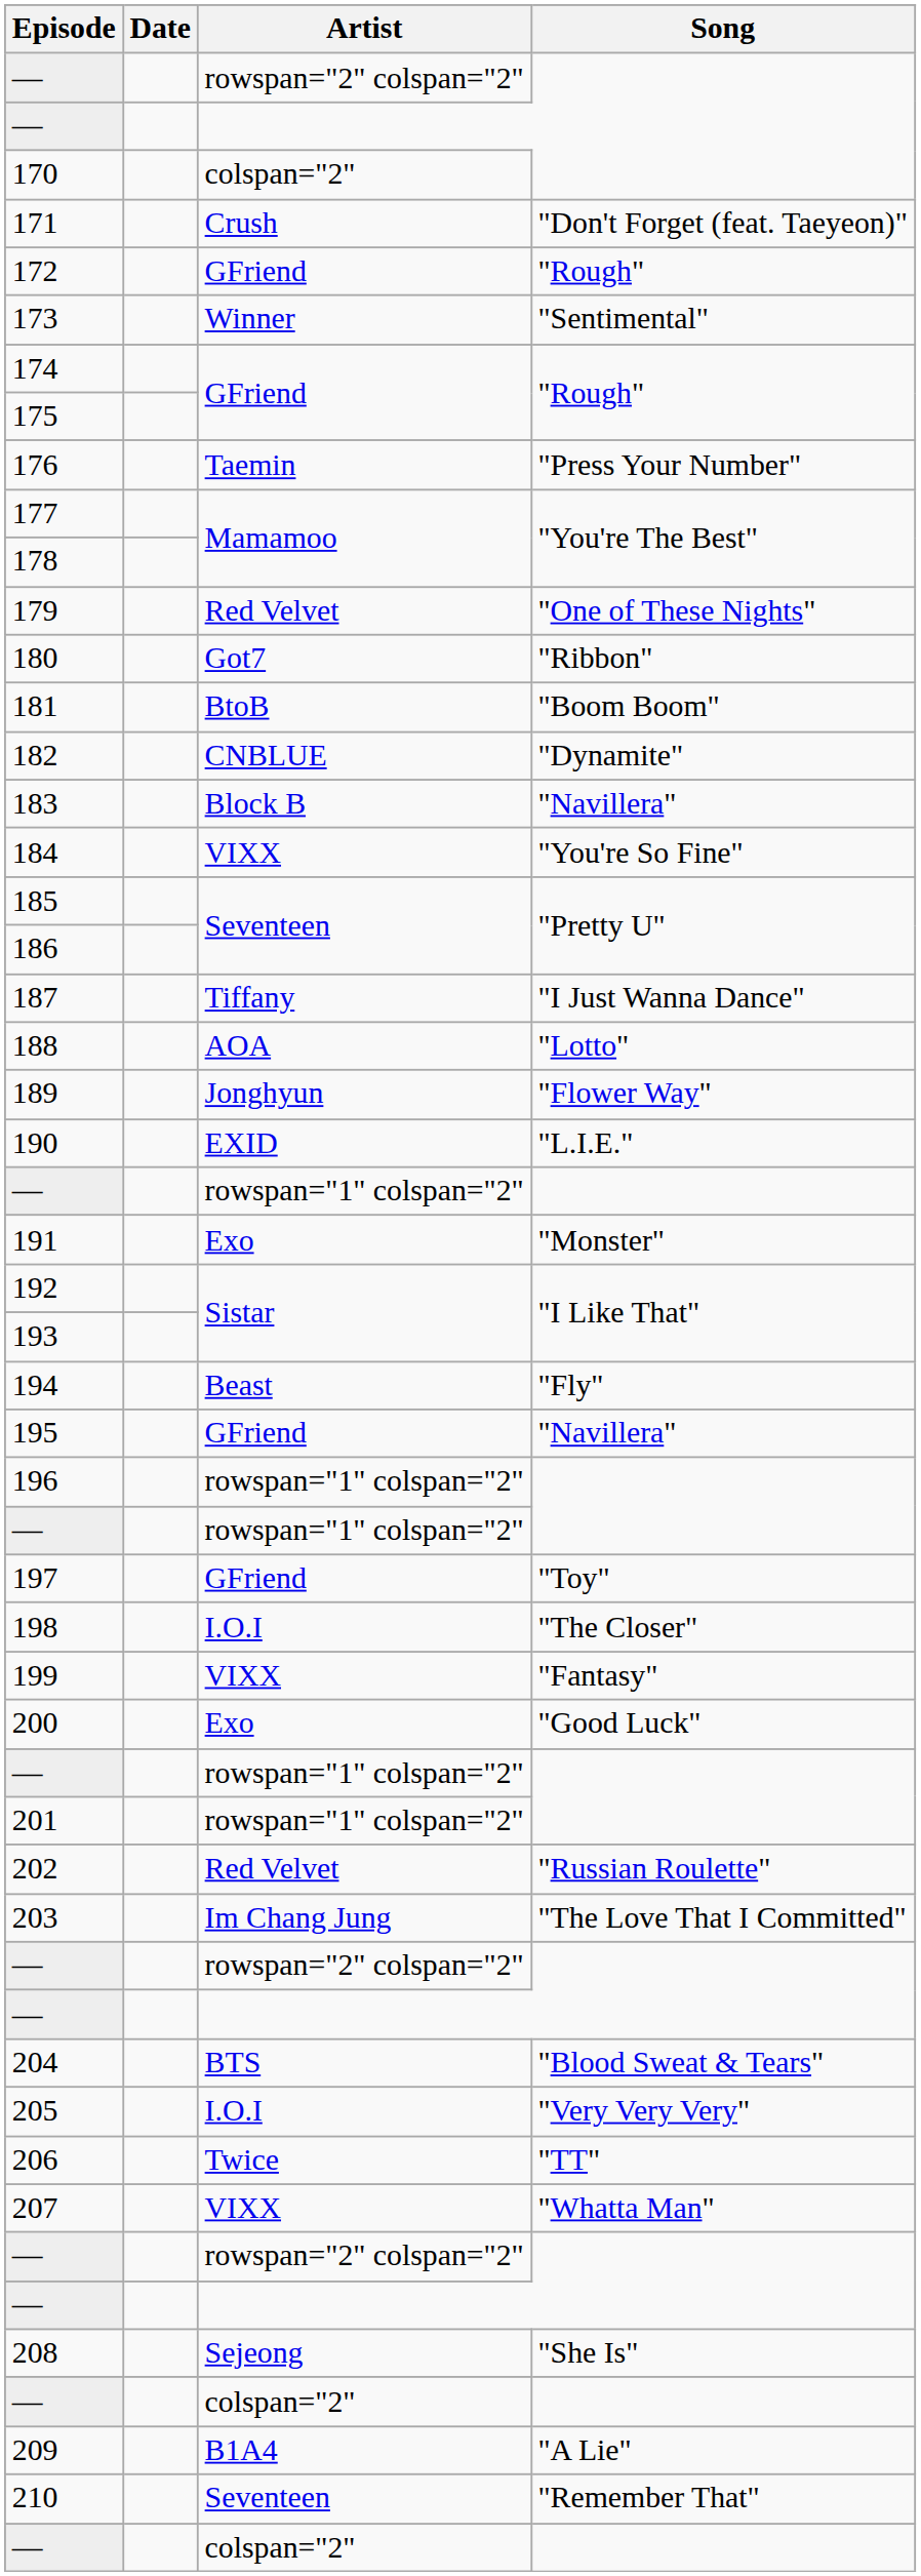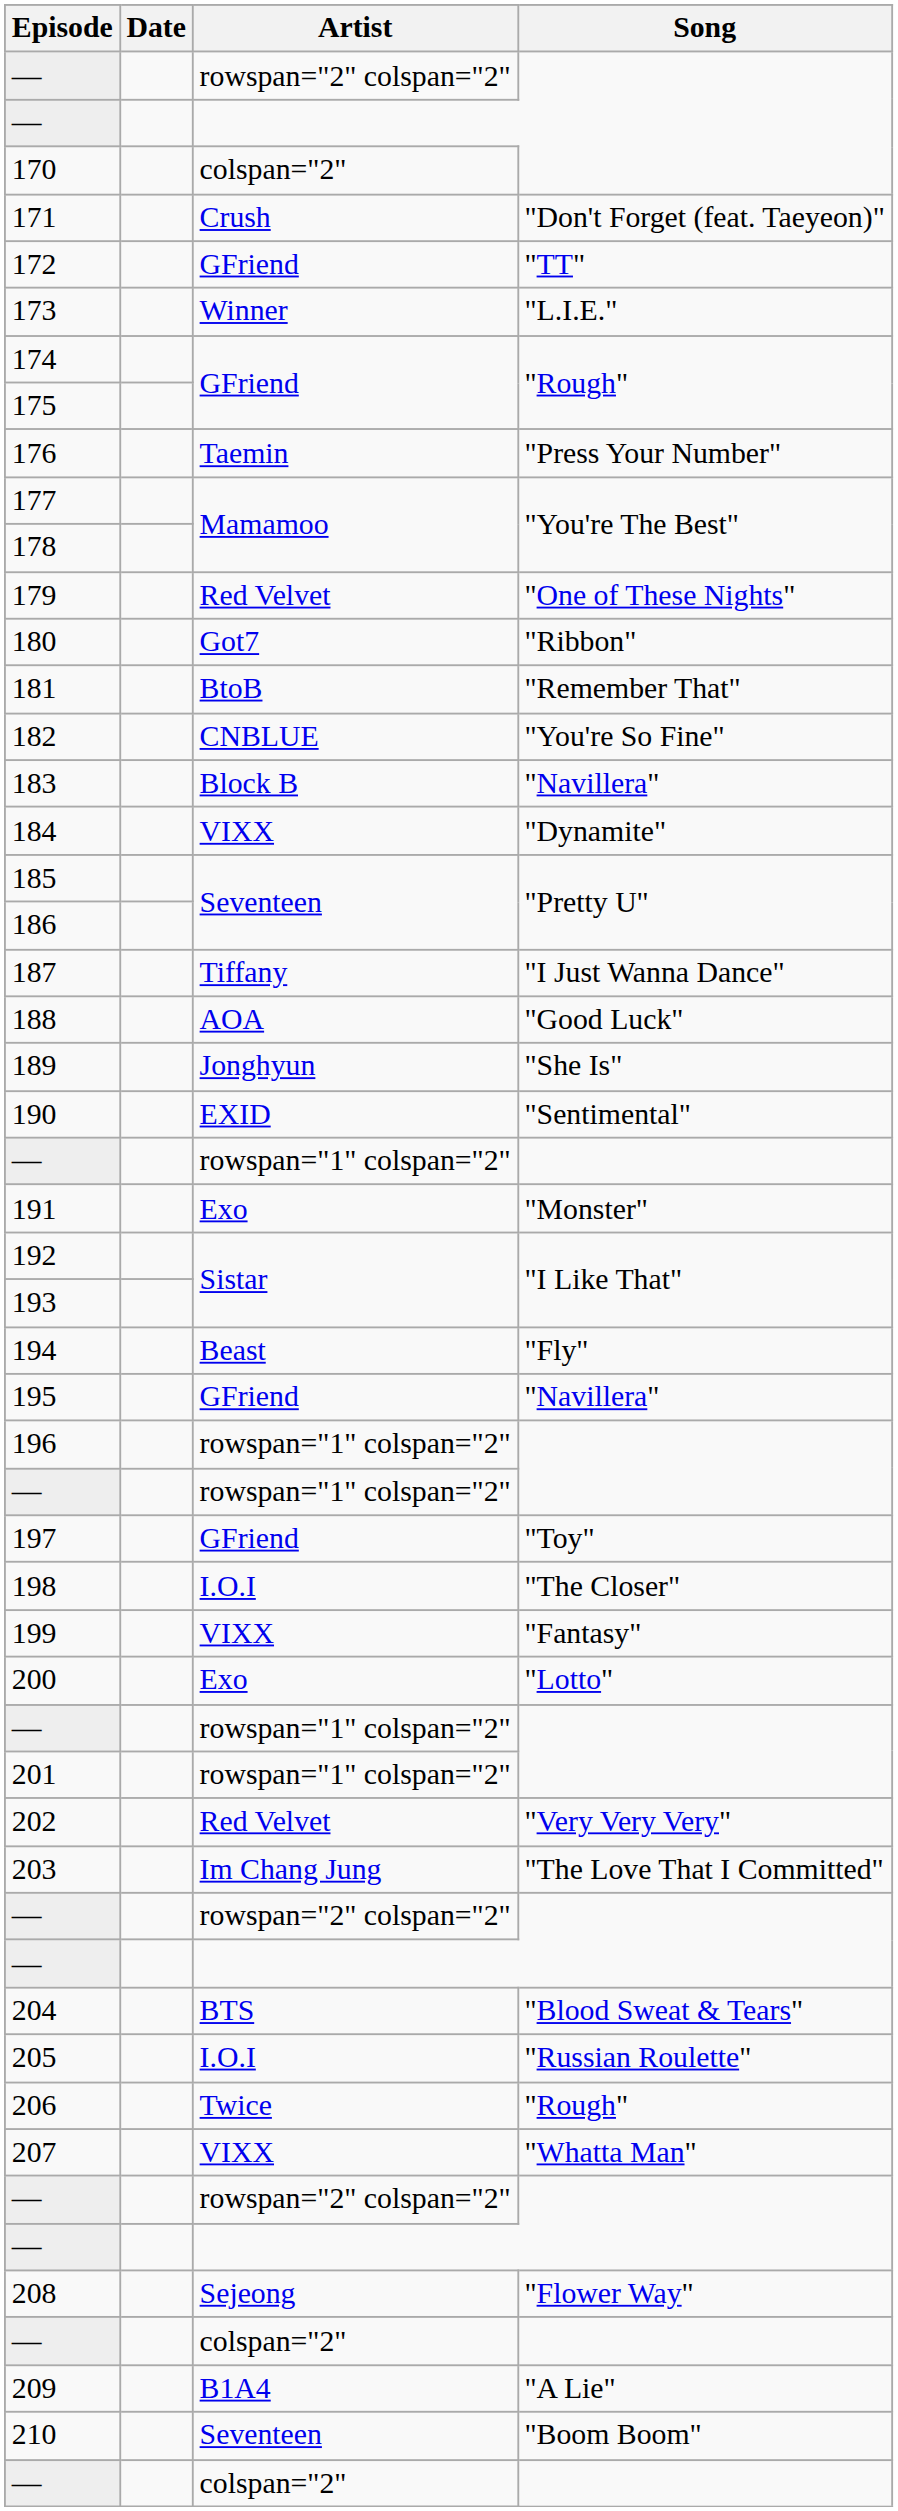172 | Song: "Rough" -> "TT"
173 | Song: "Sentimental" -> "L.I.E."
181 | Song: "Boom Boom" -> "Remember That"
182 | Song: "Dynamite" -> "You're So Fine"
184 | Song: "You're So Fine" -> "Dynamite"
188 | Song: "Lotto" -> "Good Luck"
189 | Song: "Flower Way" -> "She Is"
190 | Song: "L.I.E." -> "Sentimental"
200 | Song: "Good Luck" -> "Lotto"
202 | Song: "Russian Roulette" -> "Very Very Very"
205 | Song: "Very Very Very" -> "Russian Roulette"
206 | Song: "TT" -> "Rough"
208 | Song: "She Is" -> "Flower Way"
210 | Song: "Remember That" -> "Boom Boom"
